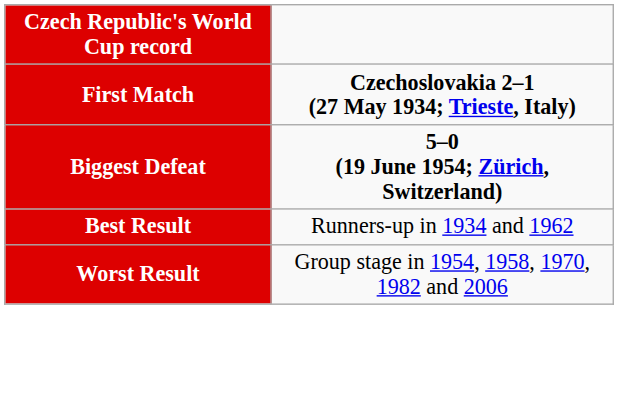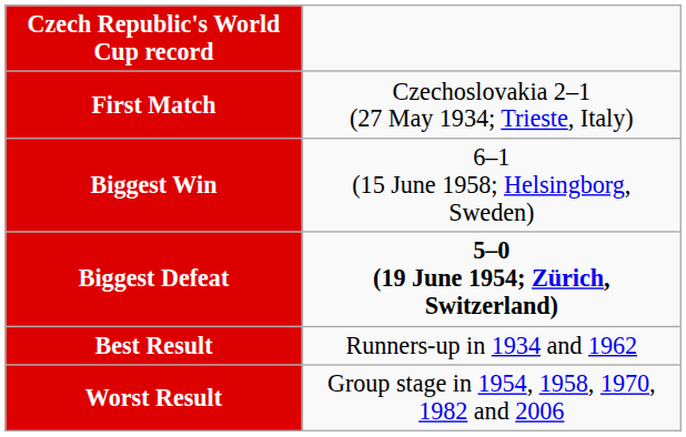First Match | column 2: bold -> normal
+ row: Biggest Win | 6–1 (15 June 1958; Helsingborg, Sweden)
